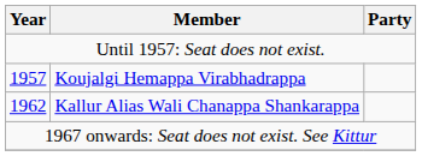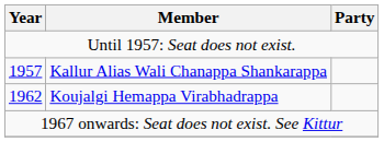1957 | Member: Koujalgi Hemappa Virabhadrappa -> Kallur Alias Wali Chanappa Shankarappa
1962 | Member: Kallur Alias Wali Chanappa Shankarappa -> Koujalgi Hemappa Virabhadrappa
